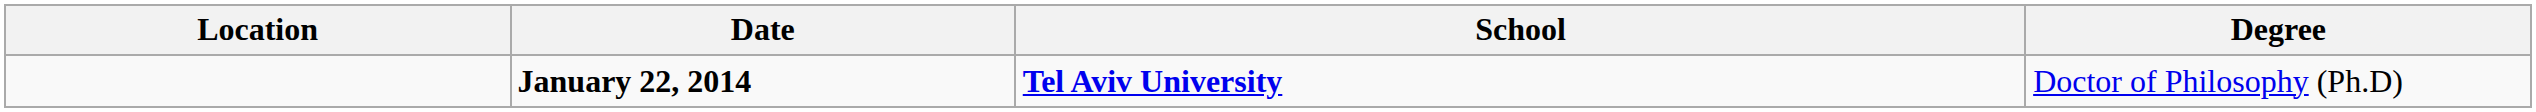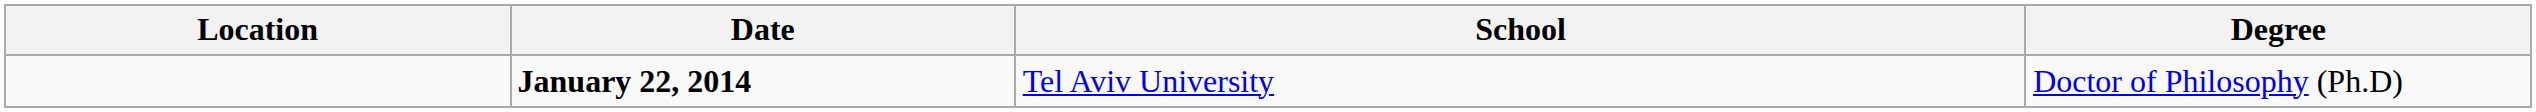January 22, 2014 | School: bold -> normal
